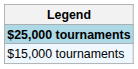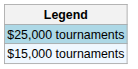row 2 | column 1: bold -> normal
